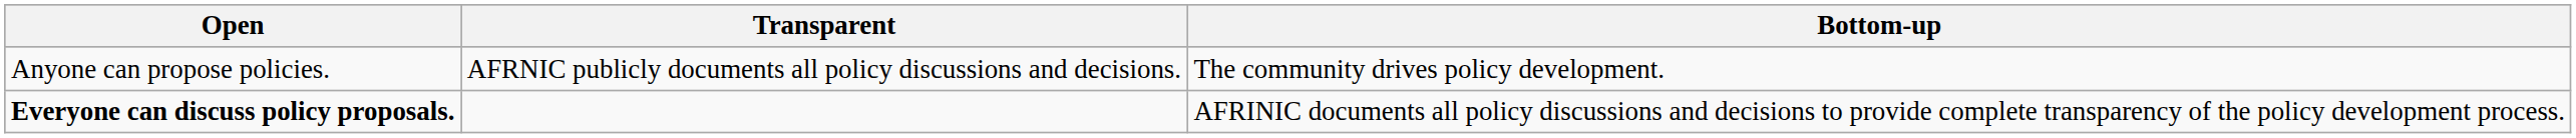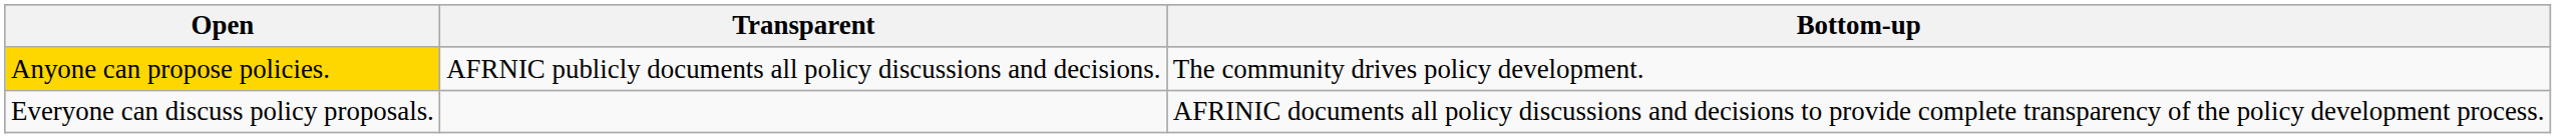row 2 | Open: no background -> gold background
row 3 | Open: bold -> normal
